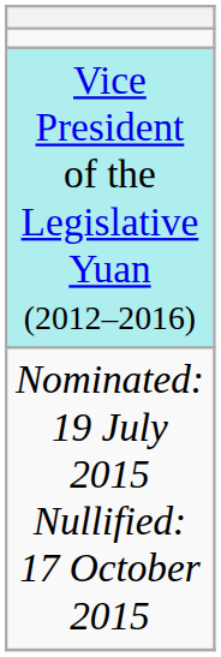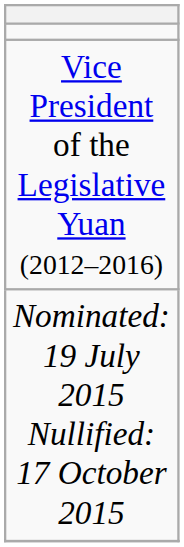row 3 | column 1: paleturquoise background -> no background
